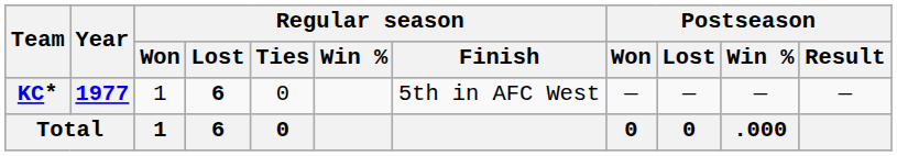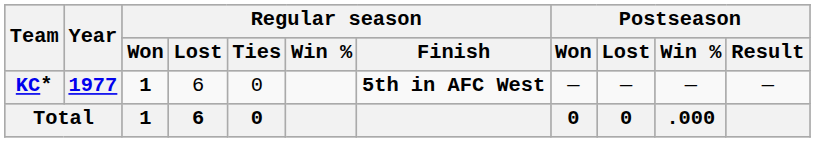KC* | Regular season / Won: normal -> bold
KC* | Regular season / Lost: bold -> normal
KC* | Regular season / Finish: normal -> bold
